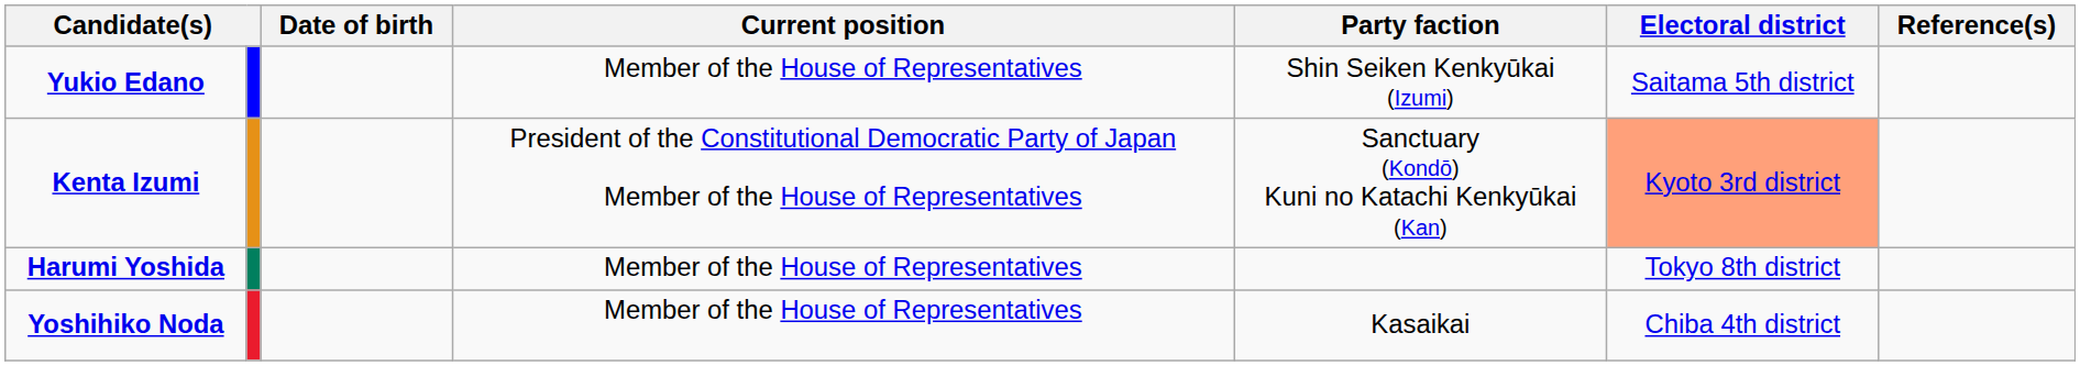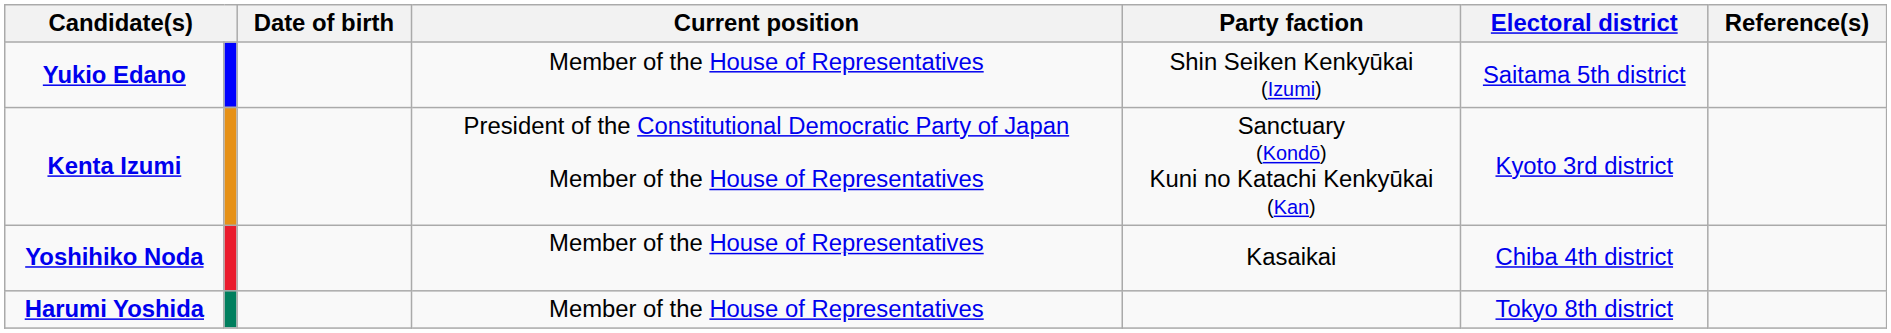Kenta Izumi | Electoral district: lightsalmon background -> no background
rows swapped: Yoshihiko Noda <-> Harumi Yoshida
